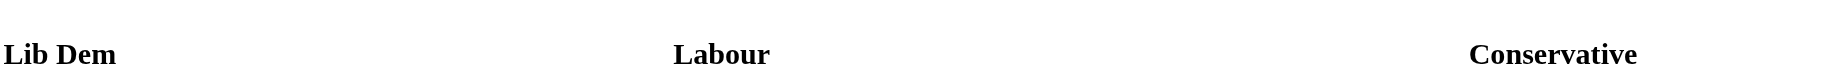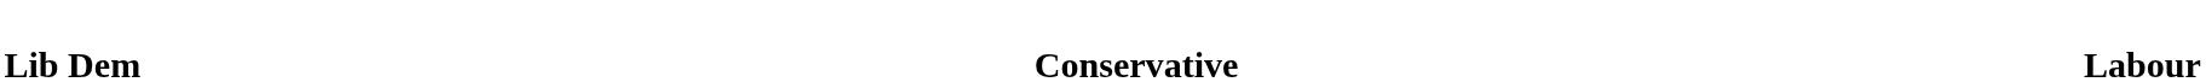columns swapped: 14 <-> 10
